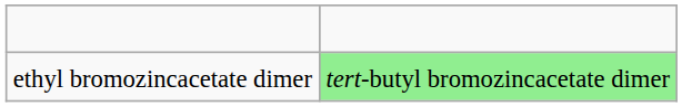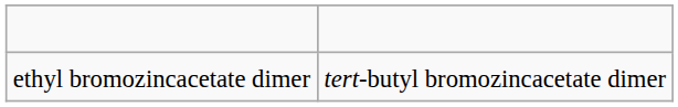ethyl bromozincacetate dimer | column 2: lightgreen background -> no background
